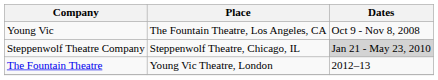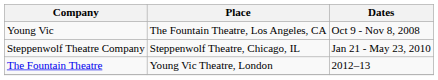Steppenwolf Theatre Company | Dates: lightgrey background -> no background
